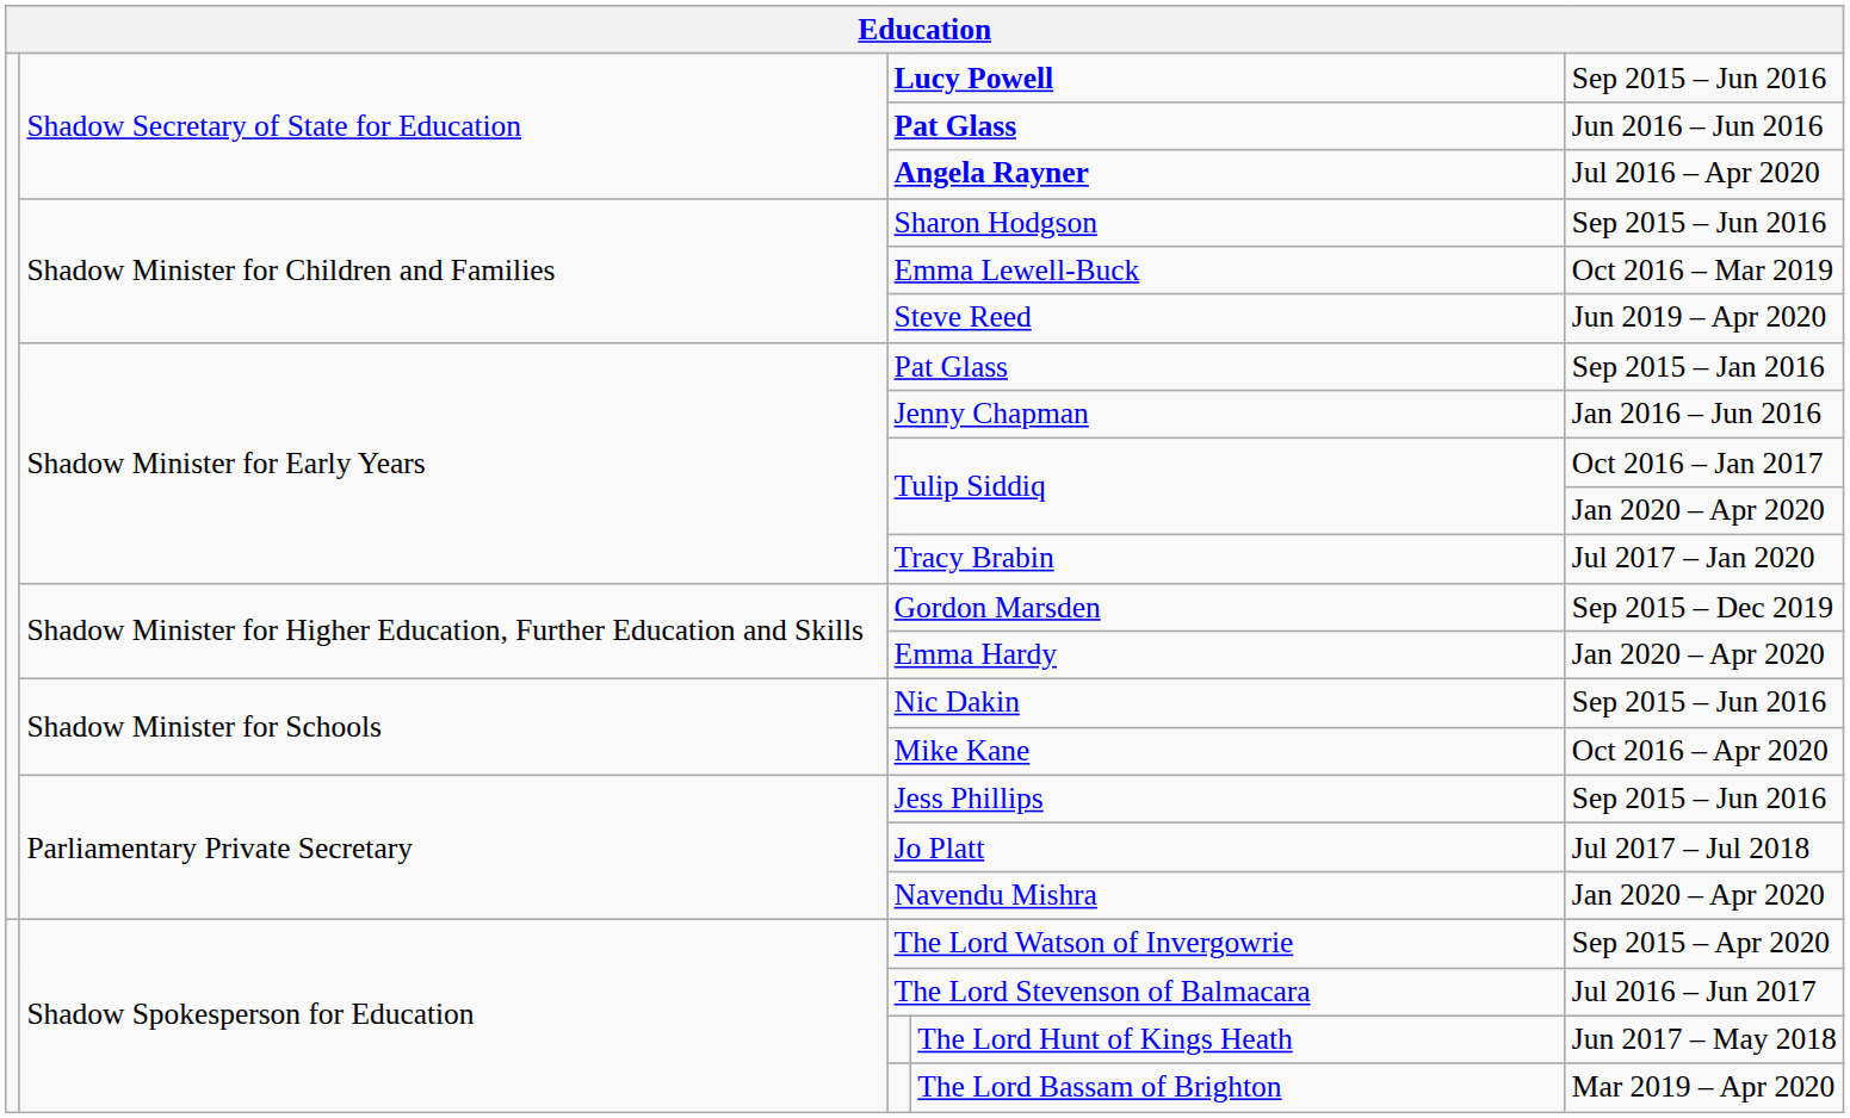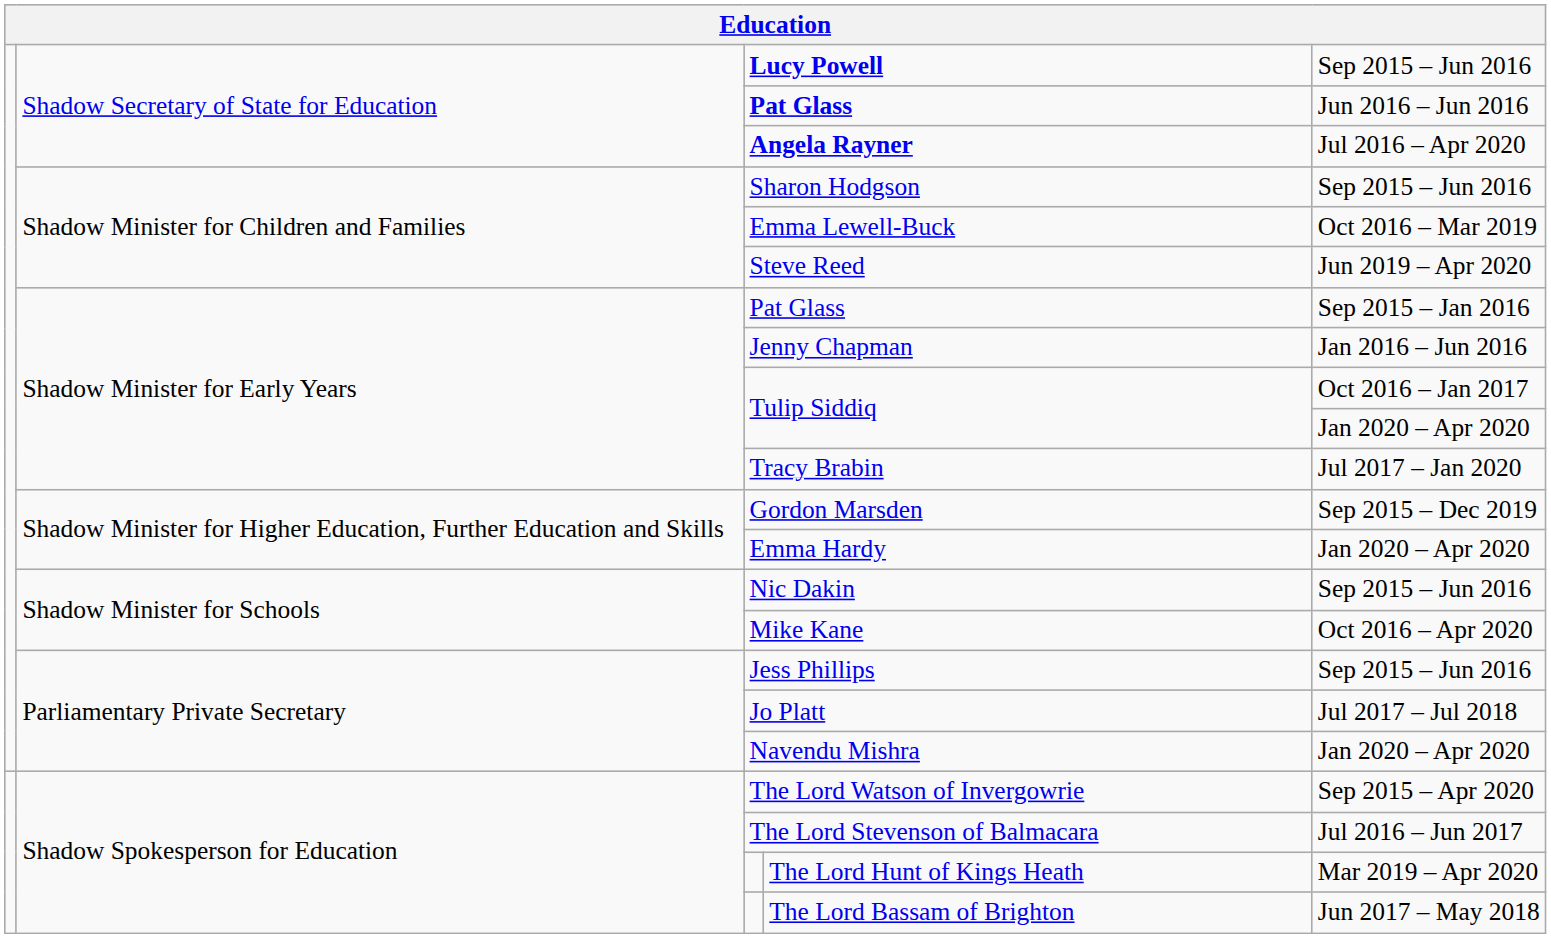The Lord Hunt of Kings Heath | column 5: Jun 2017 – May 2018 -> Mar 2019 – Apr 2020
The Lord Bassam of Brighton | column 5: Mar 2019 – Apr 2020 -> Jun 2017 – May 2018
